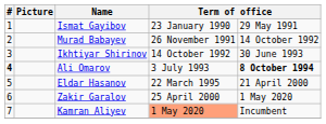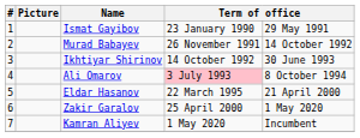Ali Omarov | #: bold -> normal
Ali Omarov | column 4: no background -> pink background
Ali Omarov | column 5: bold -> normal
Kamran Aliyev | column 4: lightsalmon background -> no background
